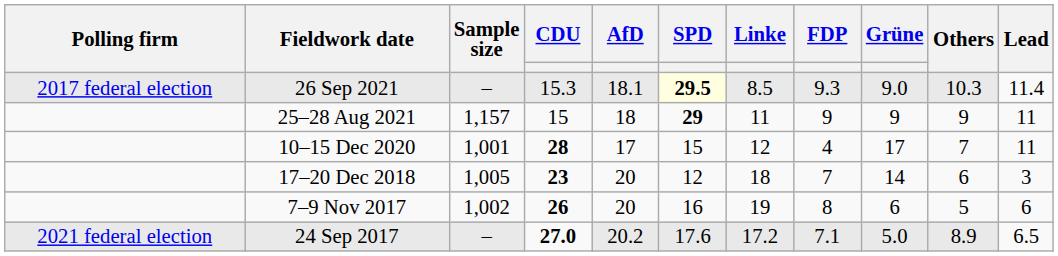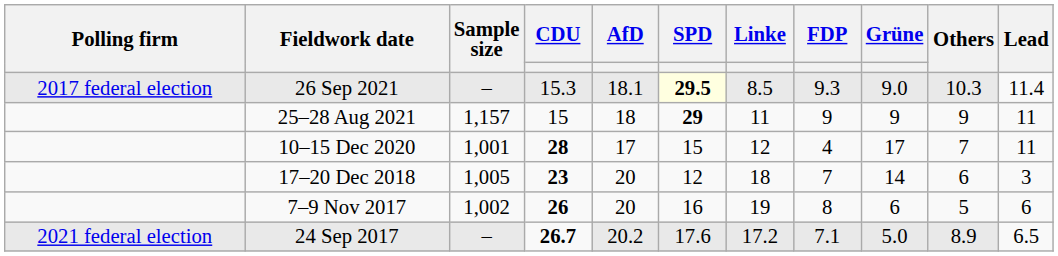24 Sep 2017 | CDU: 27.0 -> 26.7
